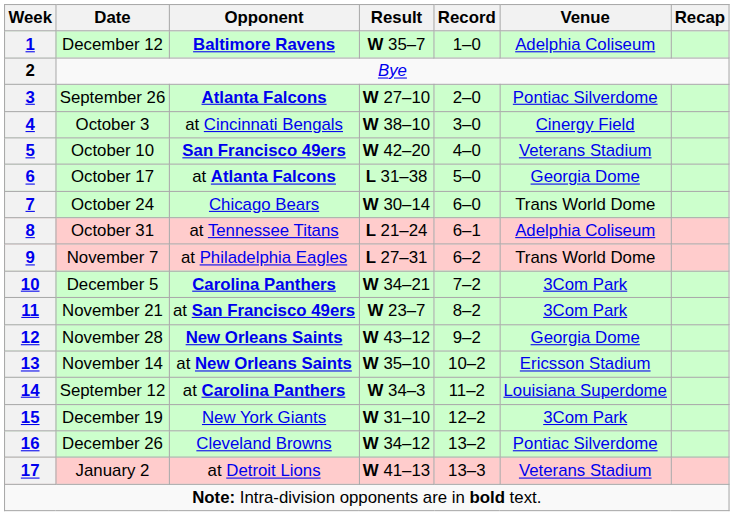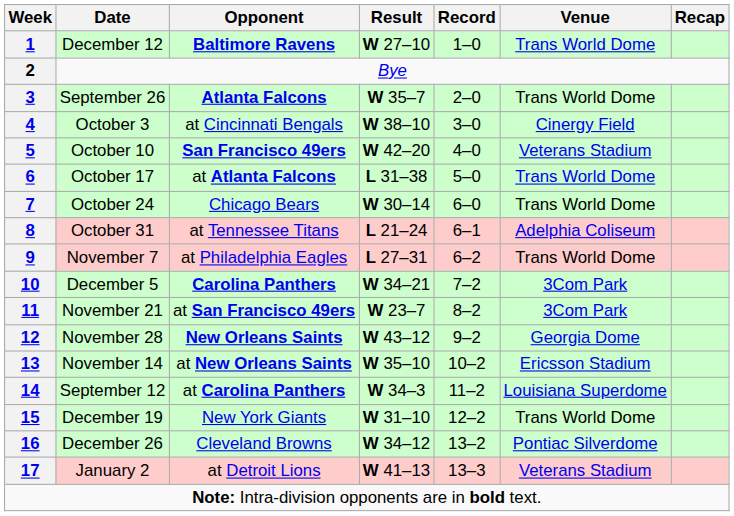1 | Result: W 35–7 -> W 27–10
1 | Venue: Adelphia Coliseum -> Trans World Dome
3 | Result: W 27–10 -> W 35–7
3 | Venue: Pontiac Silverdome -> Trans World Dome
6 | Venue: Georgia Dome -> Trans World Dome
15 | Venue: 3Com Park -> Trans World Dome
